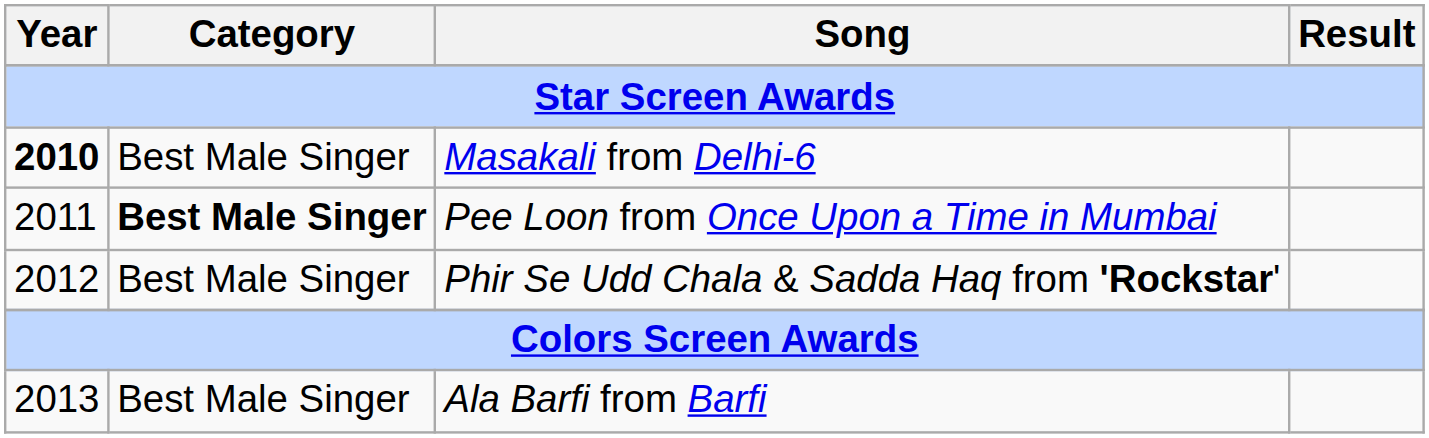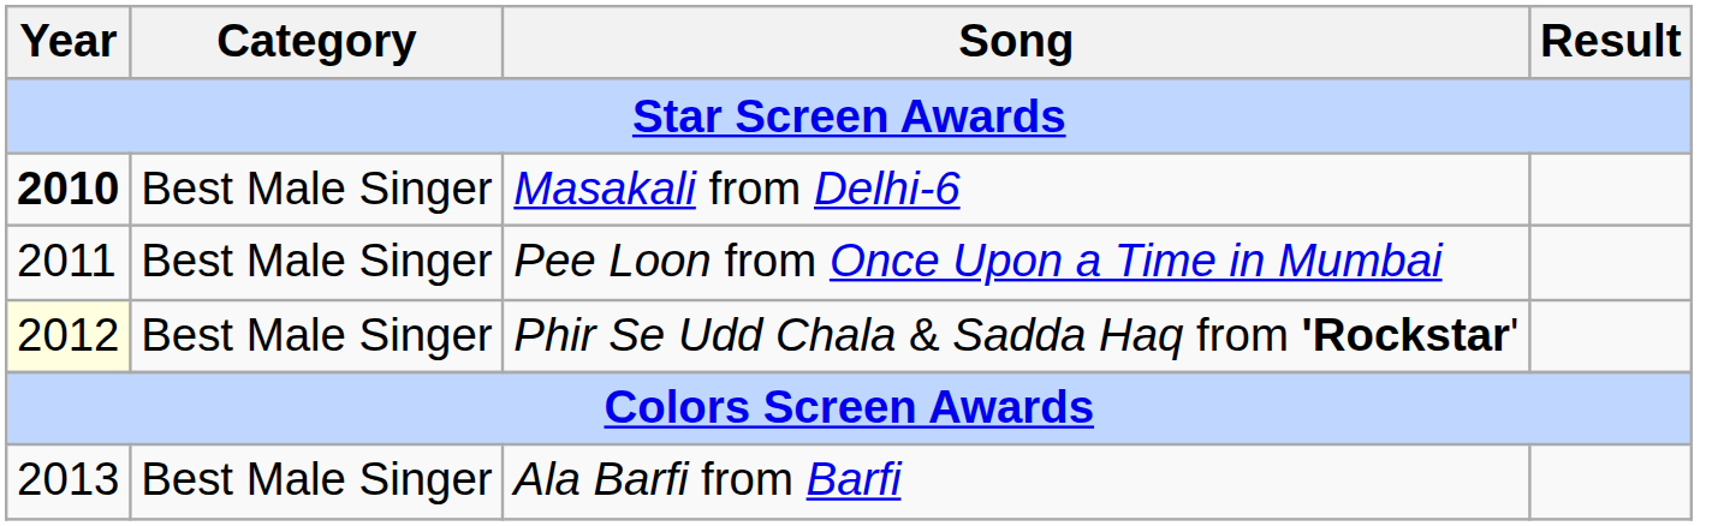Pee Loon from Once Upon a Time in Mumbai | Category: bold -> normal
Phir Se Udd Chala & Sadda Haq from 'Rockstar' | Year: no background -> lightyellow background
